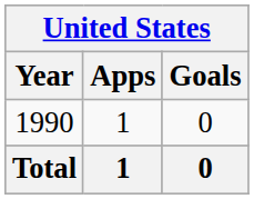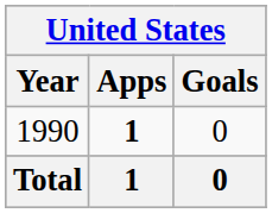1990 | Apps: normal -> bold
